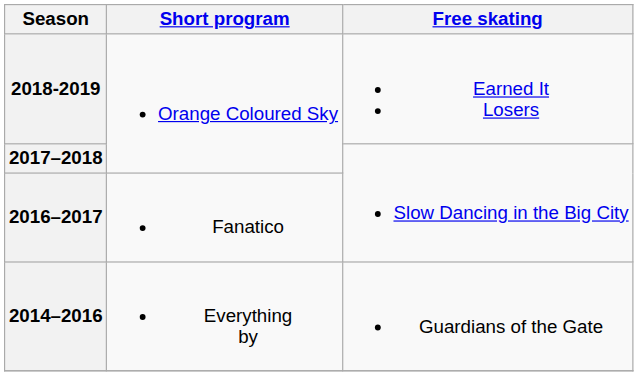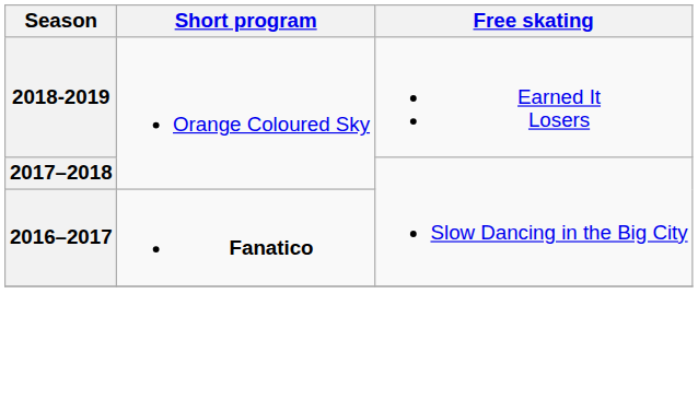2016–2017 | Short program: normal -> bold
- row: 2014–2016 | Everything by | Guardians of the Gate
